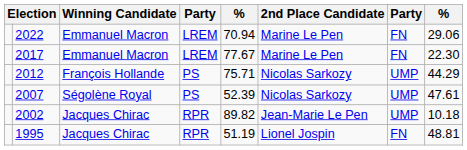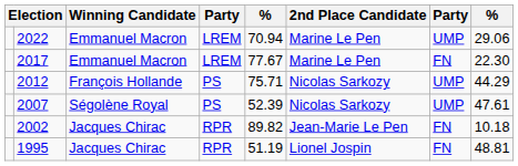2022 | column 7: FN -> UMP
2002 | column 7: UMP -> FN
